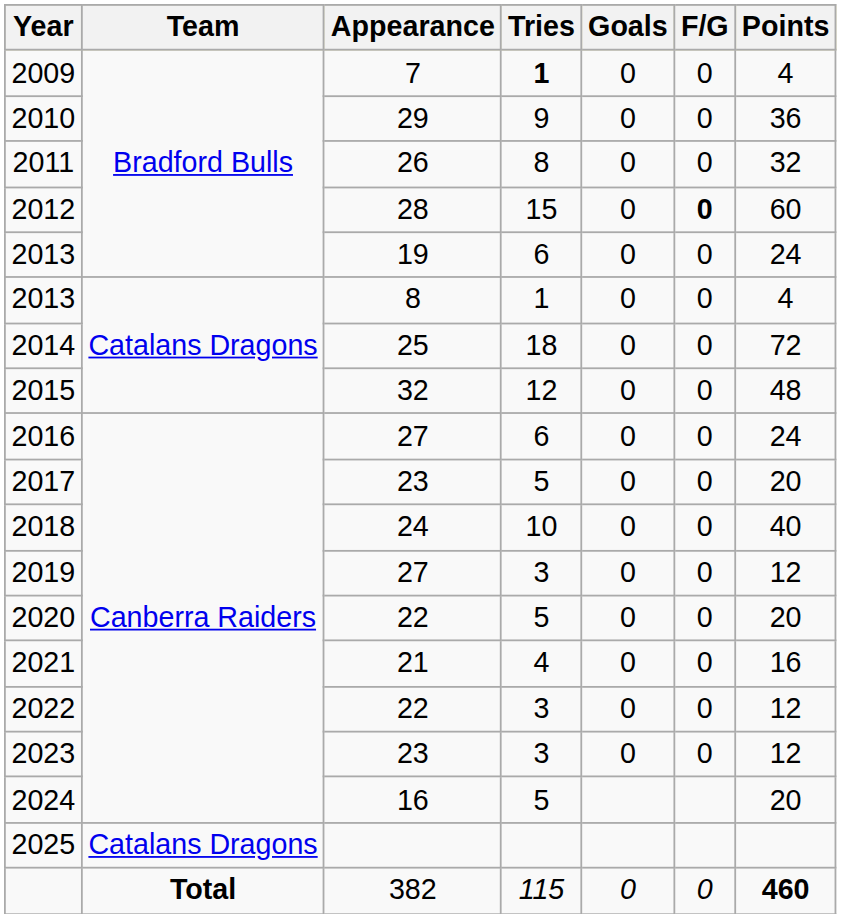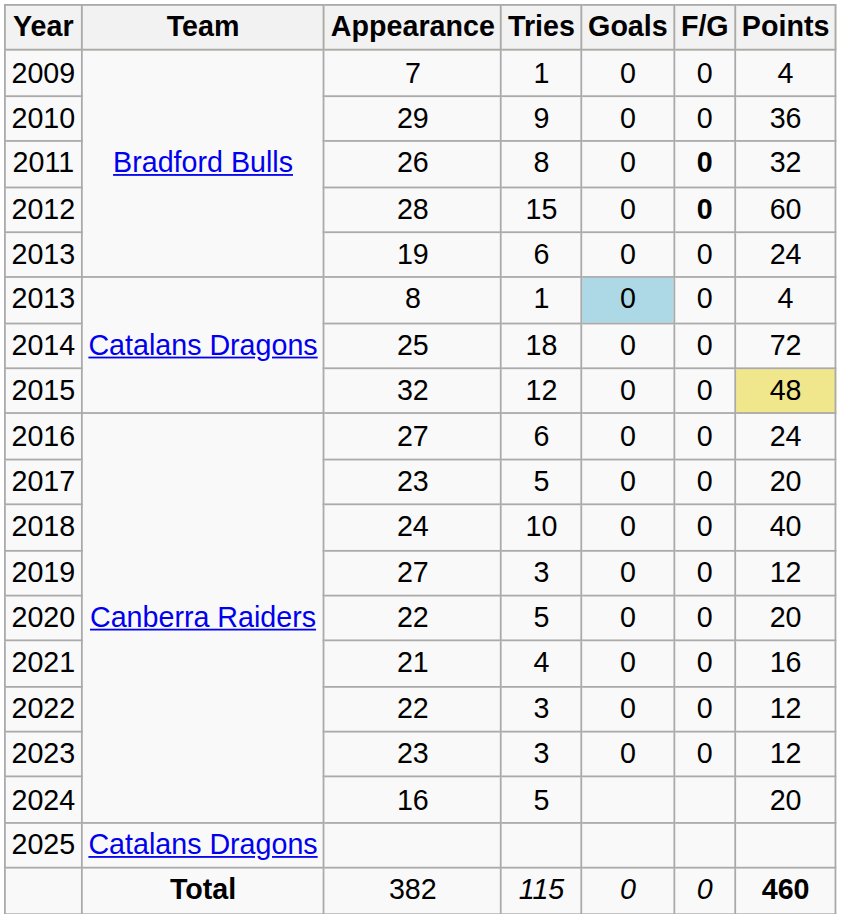2009 | Tries: bold -> normal
2011 | F/G: normal -> bold
2013 / 8 | Goals: no background -> lightblue background
2015 | Points: no background -> khaki background
